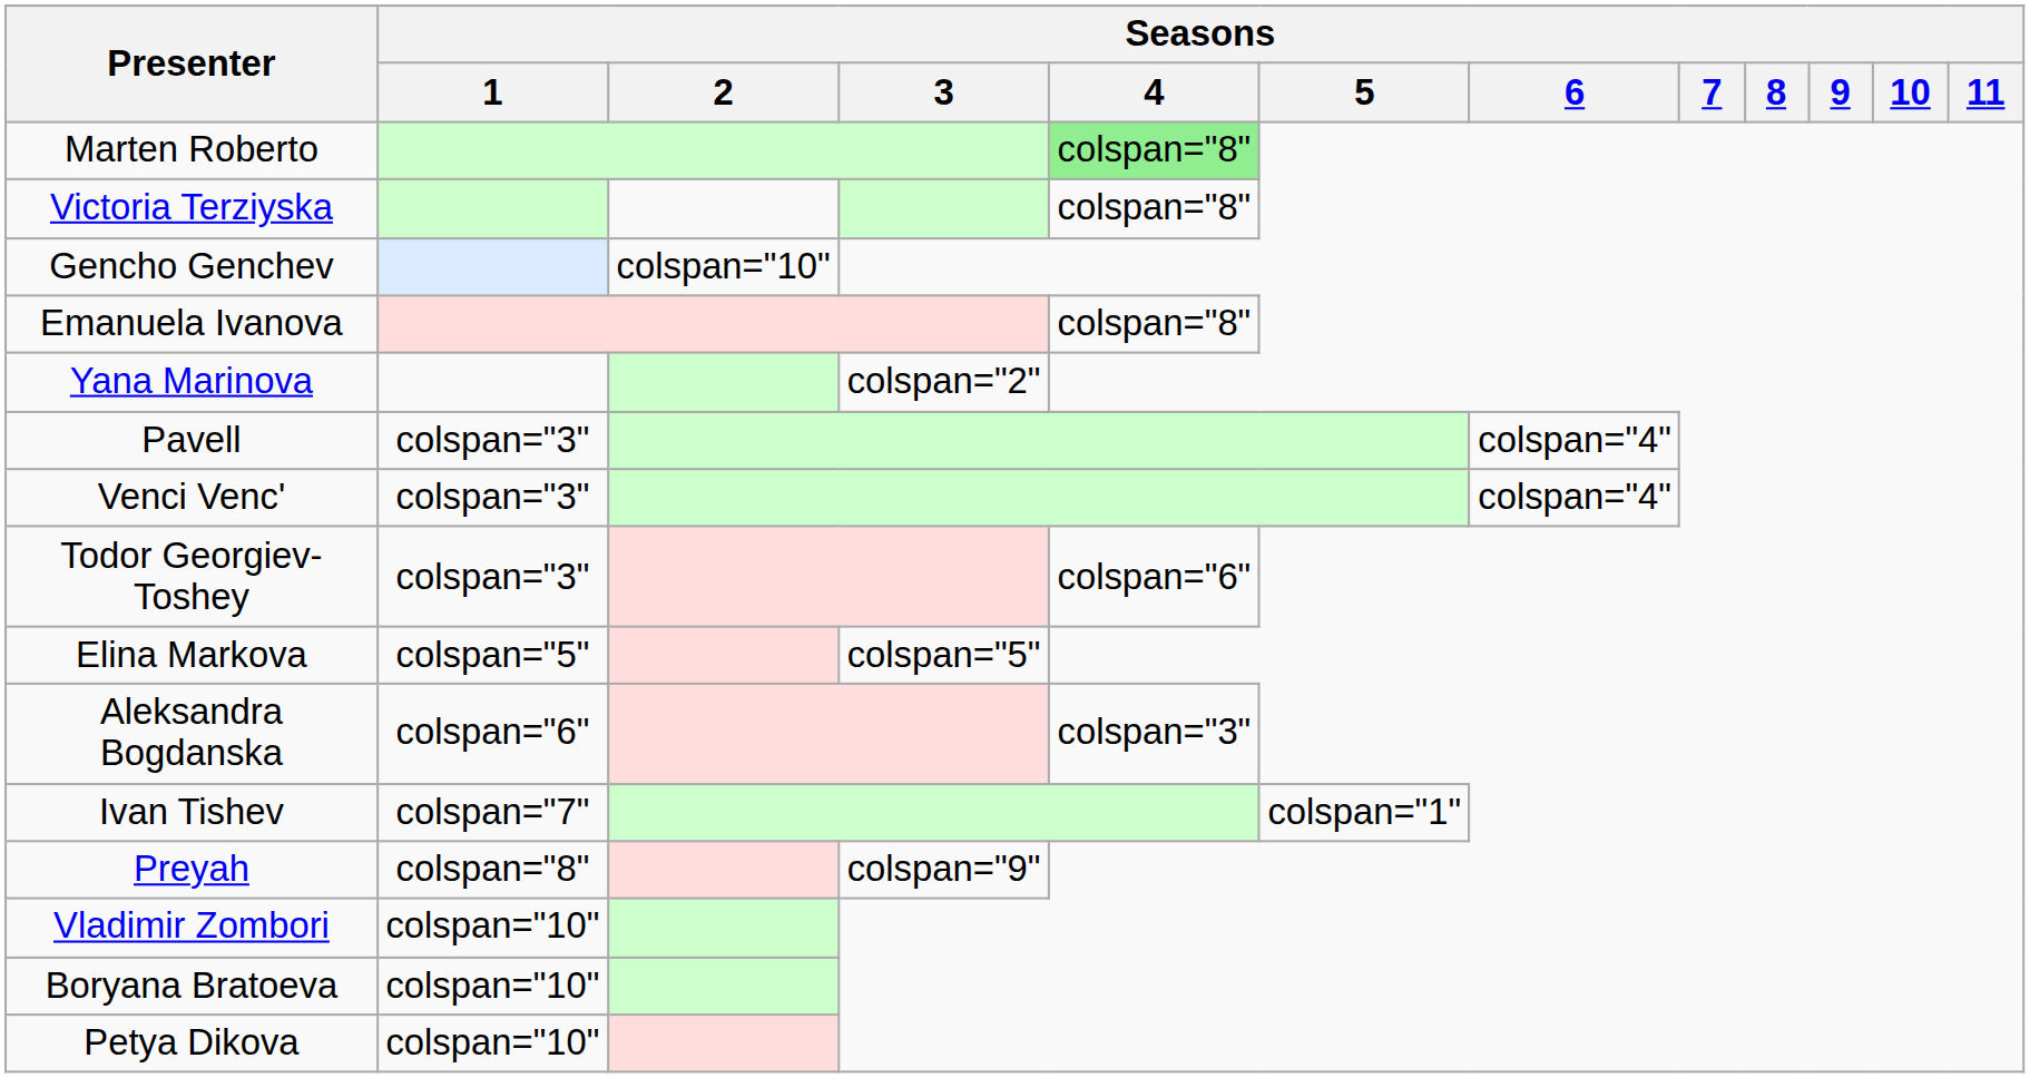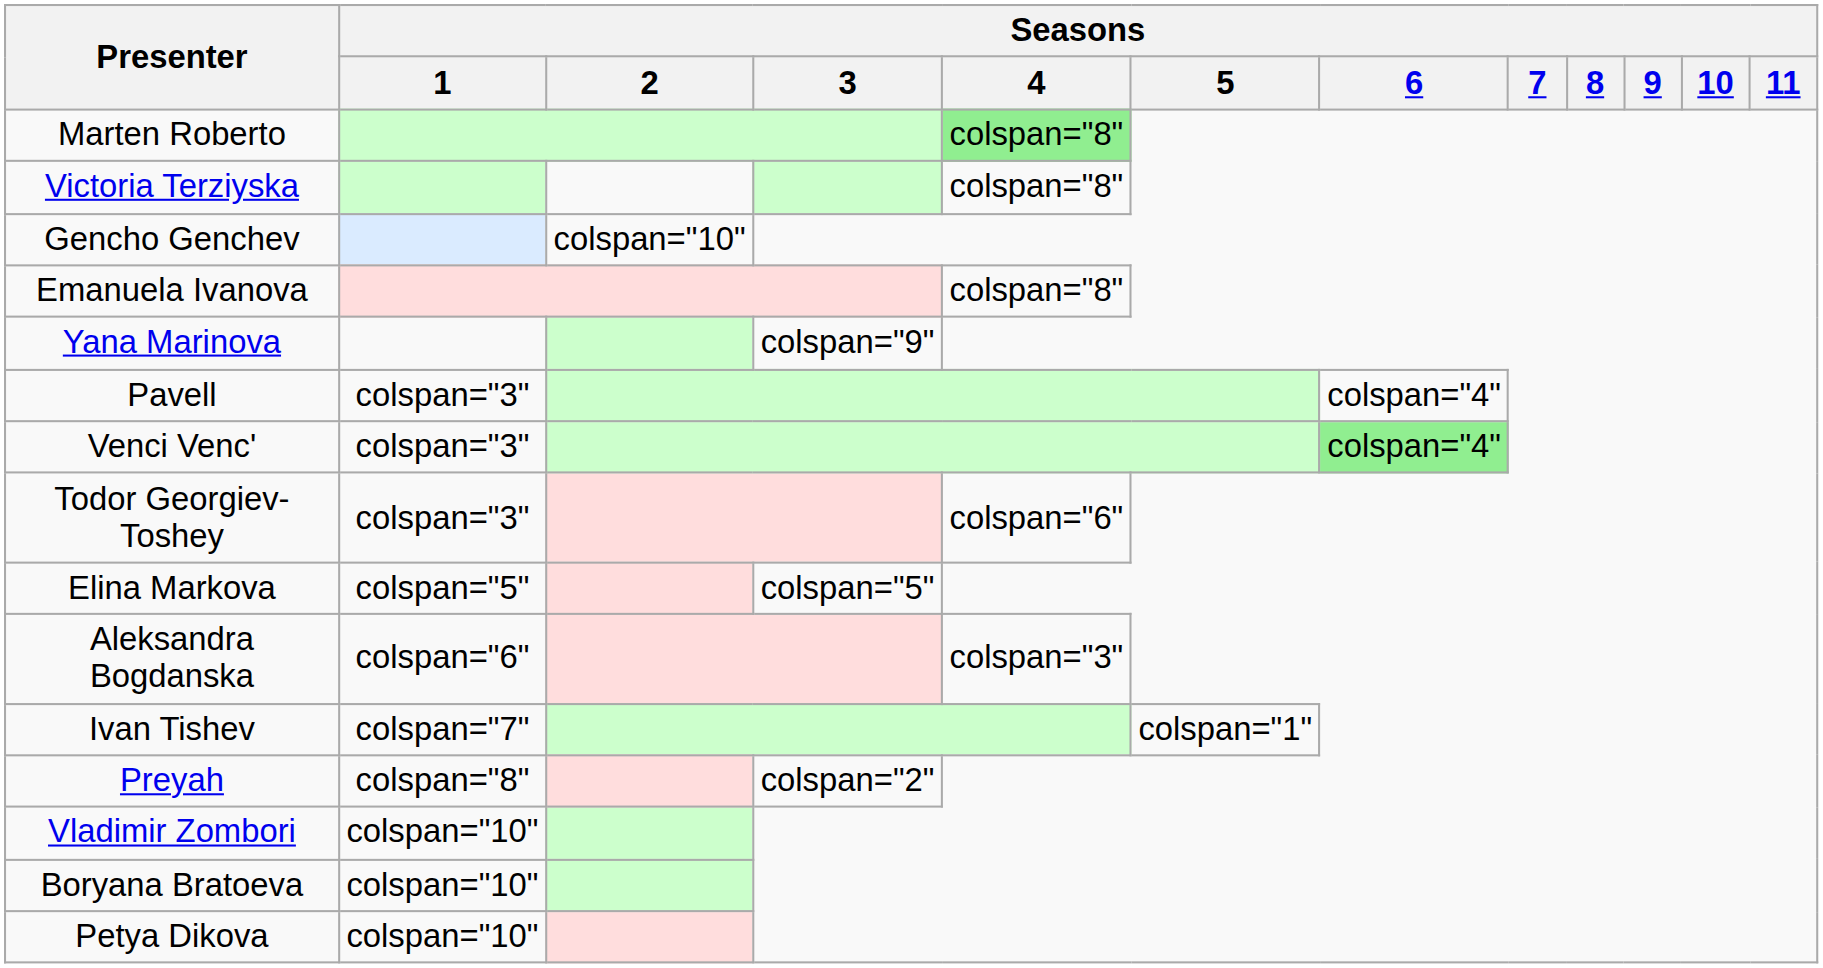Yana Marinova | Seasons / 3: colspan="2" -> colspan="9"
Venci Venc' | Seasons / 6: no background -> lightgreen background
Preyah | Seasons / 3: colspan="9" -> colspan="2"
